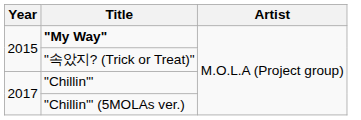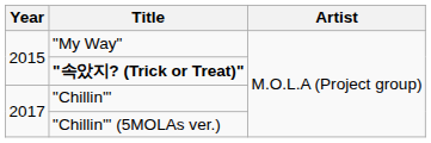"My Way" | Title: bold -> normal
"속았지? (Trick or Treat)" | Title: normal -> bold
